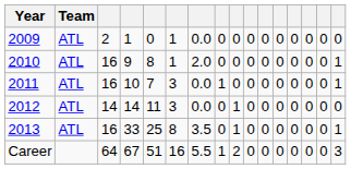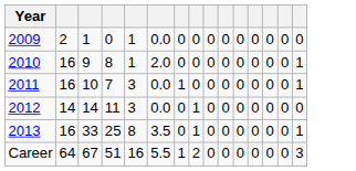- column: Team | ATL | ATL | ATL | ATL | ATL
